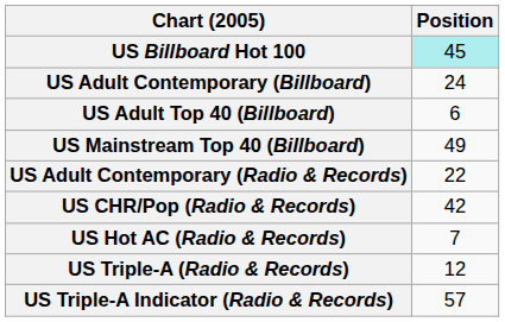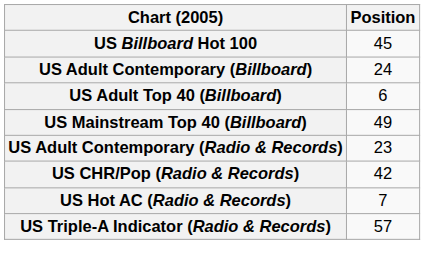US Billboard Hot 100 | Position: paleturquoise background -> no background
US Adult Contemporary (Radio & Records) | Position: 22 -> 23
- row: US Triple-A (Radio & Records) | 12
